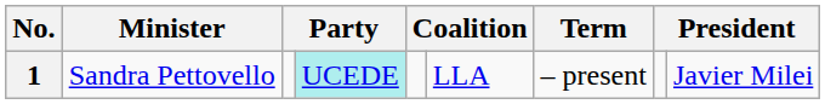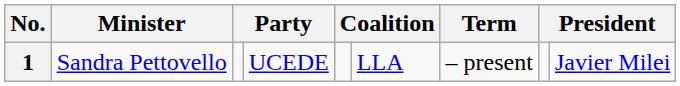1 | column 4: paleturquoise background -> no background
